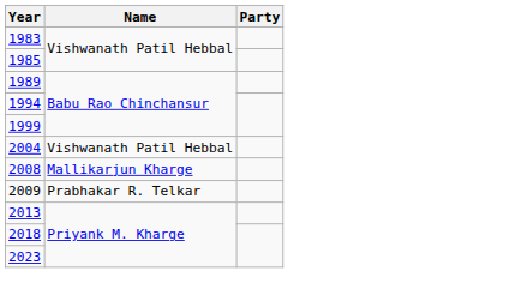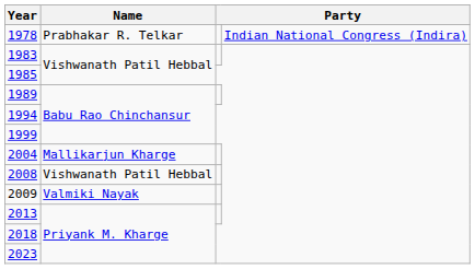+ row: 1978 | Prabhakar R. Telkar | Indian National Congress (Indira)
2004 | Name: Vishwanath Patil Hebbal -> Mallikarjun Kharge
2008 | Name: Mallikarjun Kharge -> Vishwanath Patil Hebbal
2009 | Name: Prabhakar R. Telkar -> Valmiki Nayak
